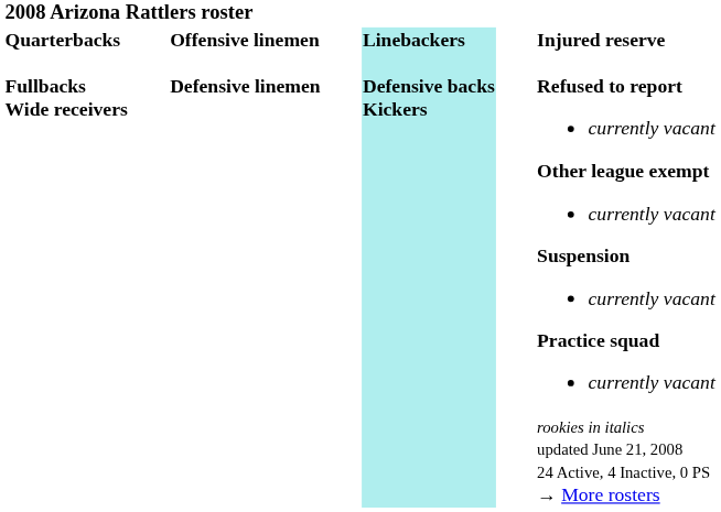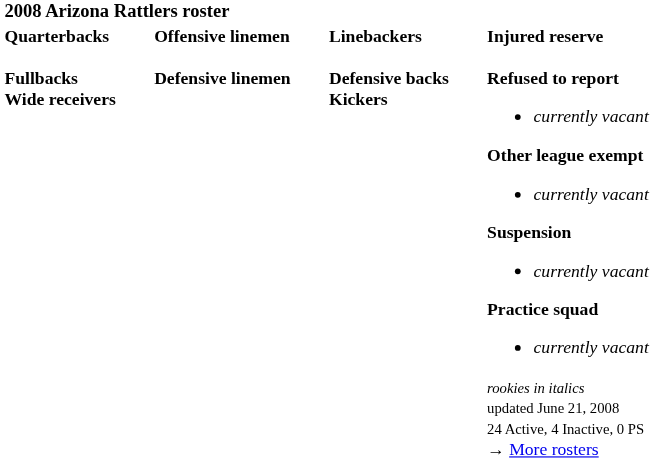Quarterbacks Fullbacks Wide receivers | column 3: paleturquoise background -> no background
